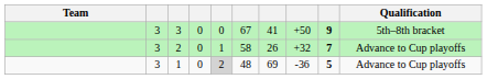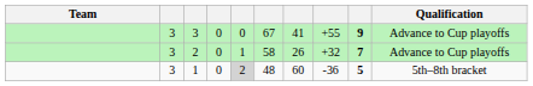row 2 | column 8: +50 -> +55
row 2 | Qualification: 5th–8th bracket -> Advance to Cup playoffs
row 4 | column 7: 69 -> 60
row 4 | Qualification: Advance to Cup playoffs -> 5th–8th bracket
